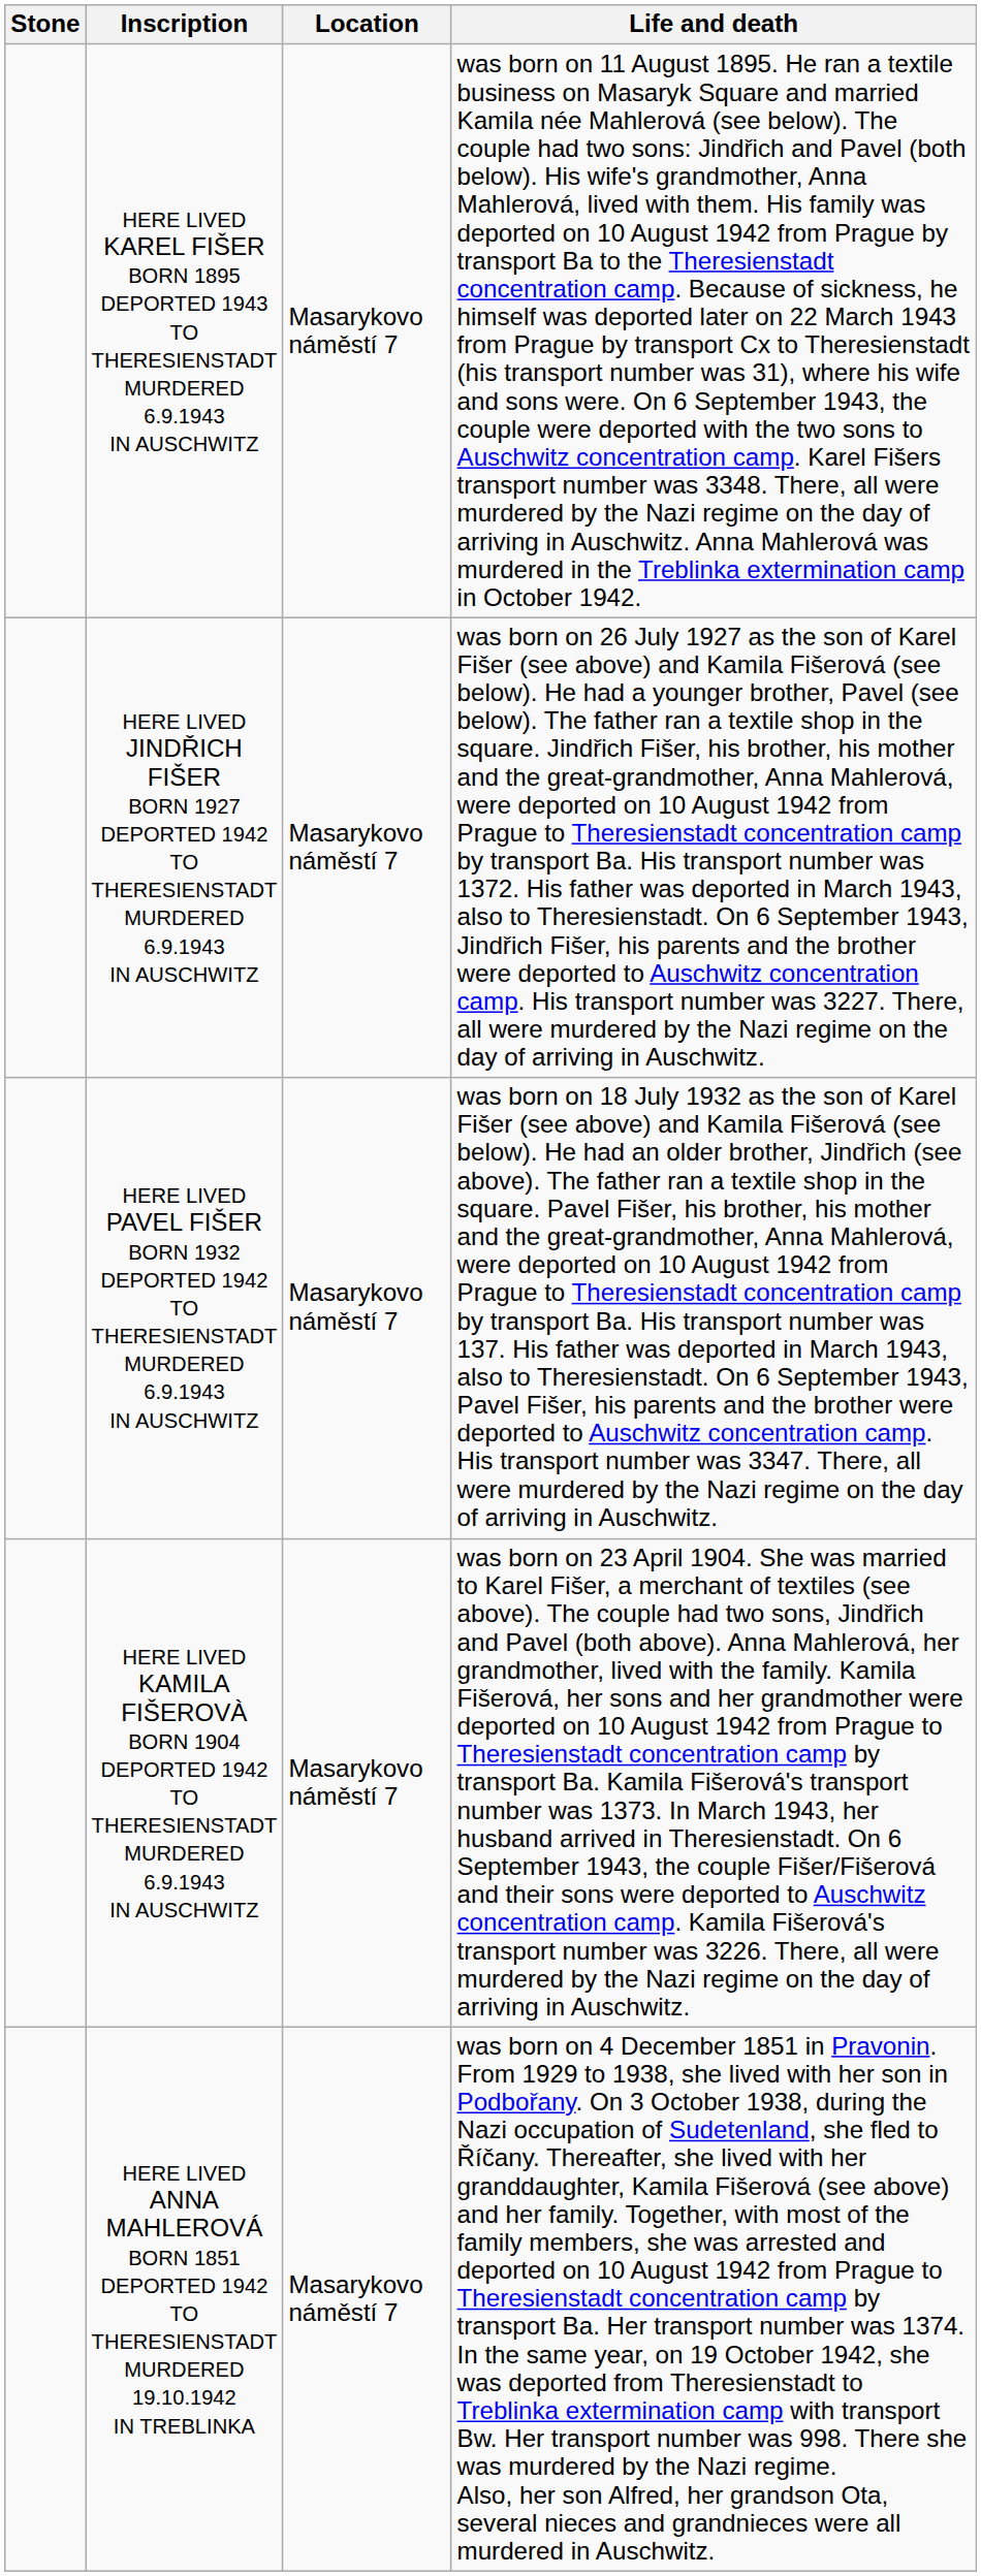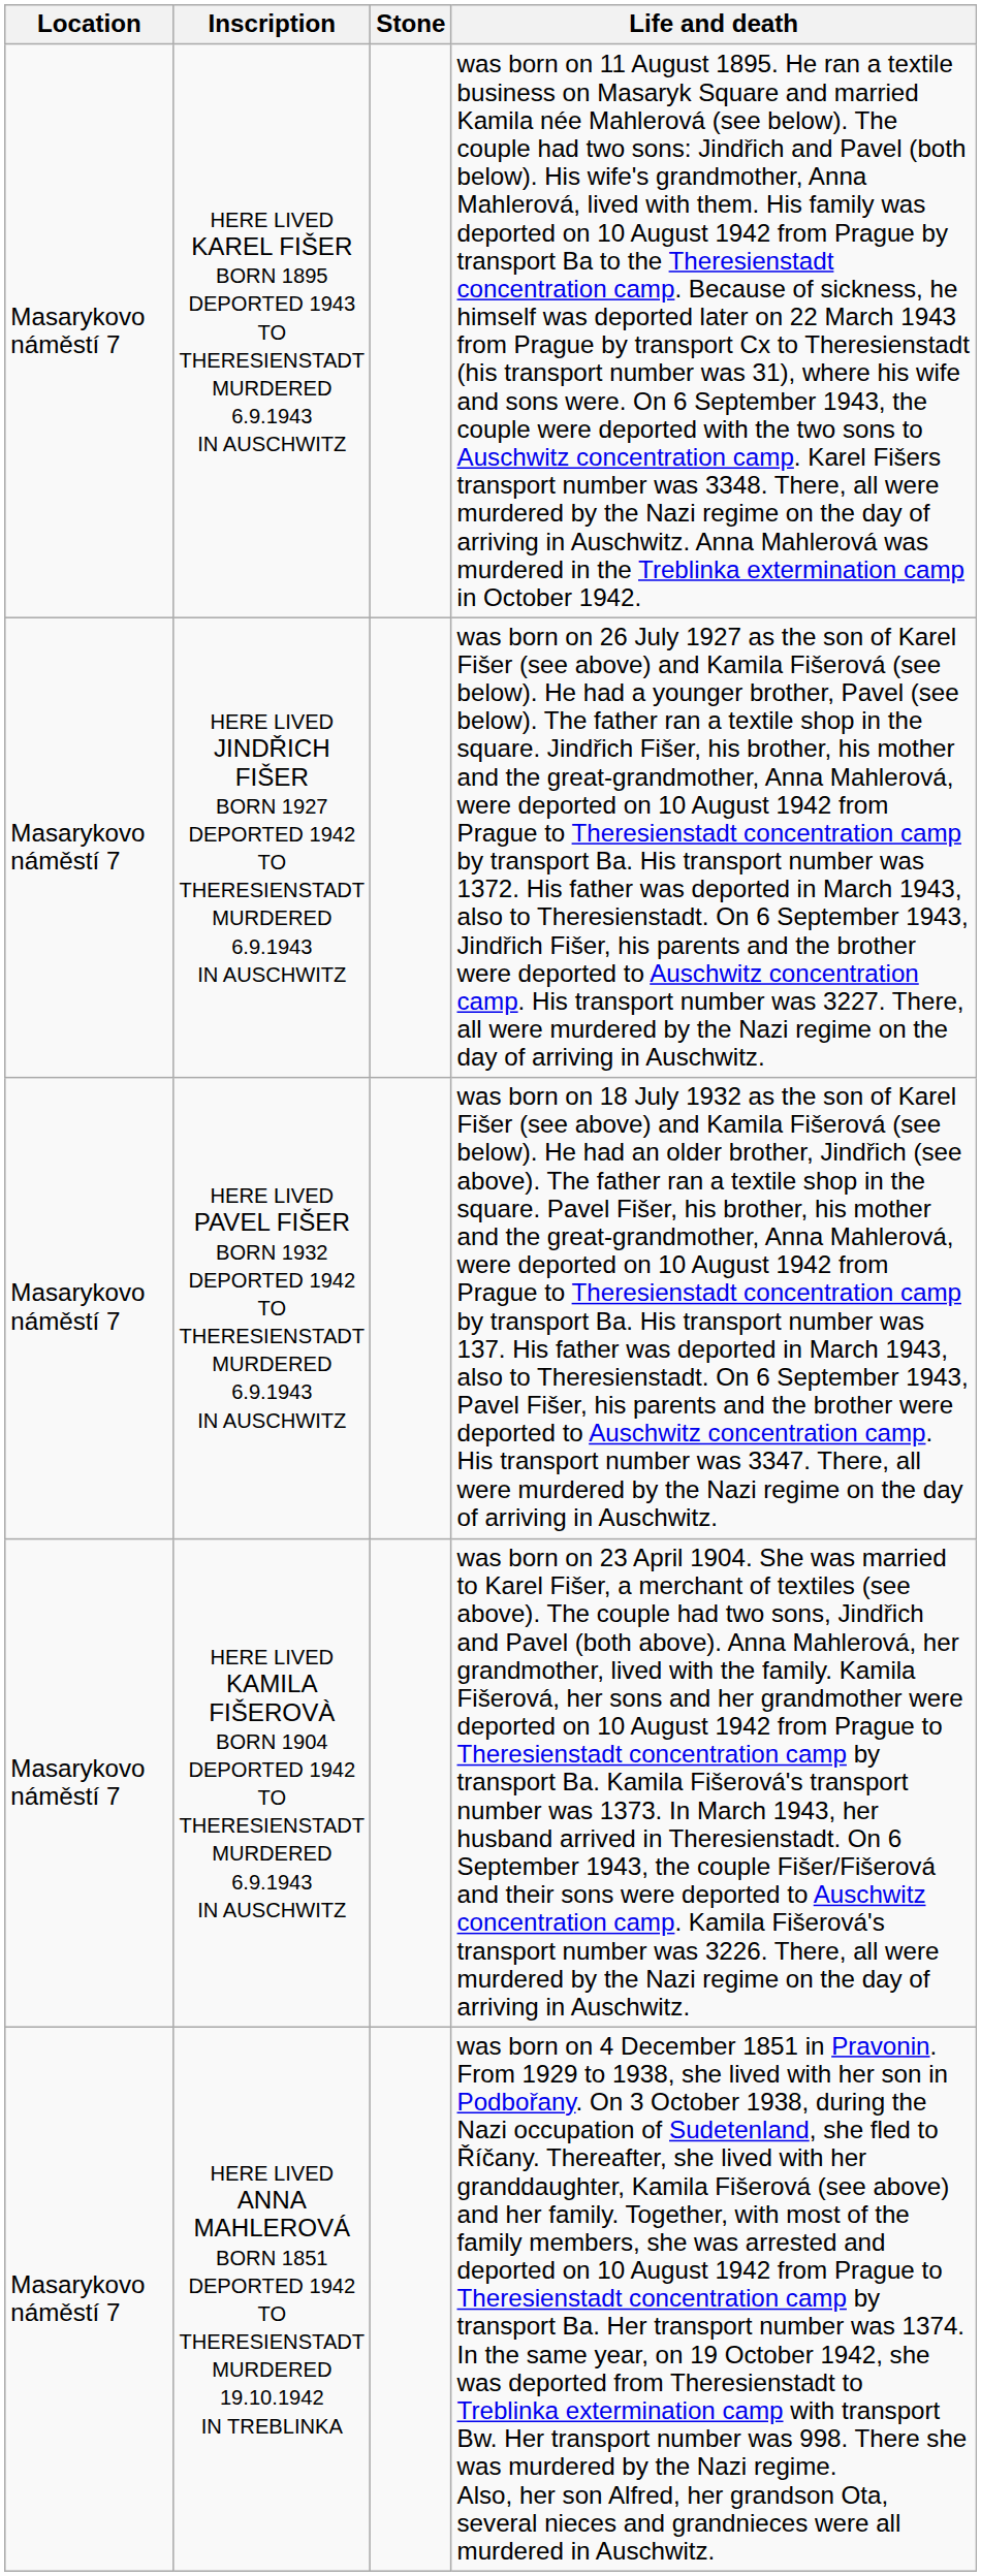columns swapped: Stone <-> Location
